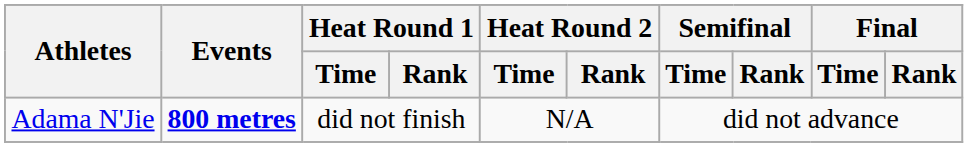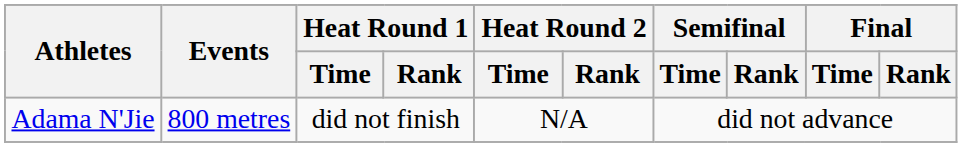Adama N'Jie | Events: bold -> normal
